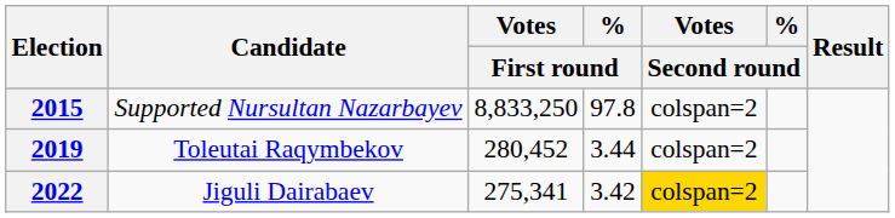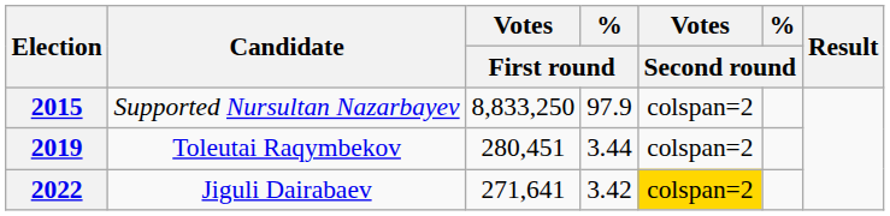2015 | % / First round: 97.8 -> 97.9
2019 | Votes / First round: 280,452 -> 280,451
2022 | Votes / First round: 275,341 -> 271,641
